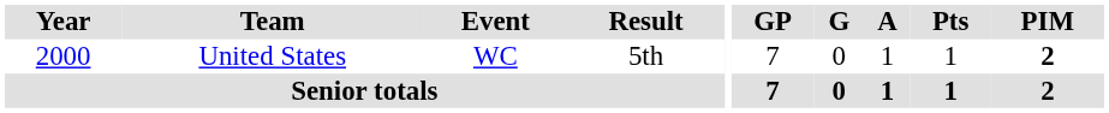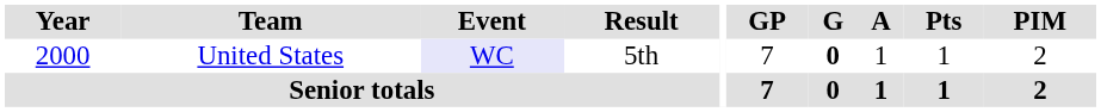United States | Event: no background -> lavender background
United States | G: normal -> bold
United States | PIM: bold -> normal
